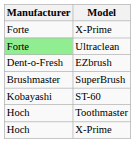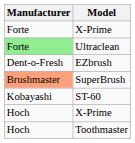row 5 | Manufacturer: no background -> lightsalmon background
row 7 | Model: Toothmaster -> X-Prime
row 8 | Model: X-Prime -> Toothmaster
